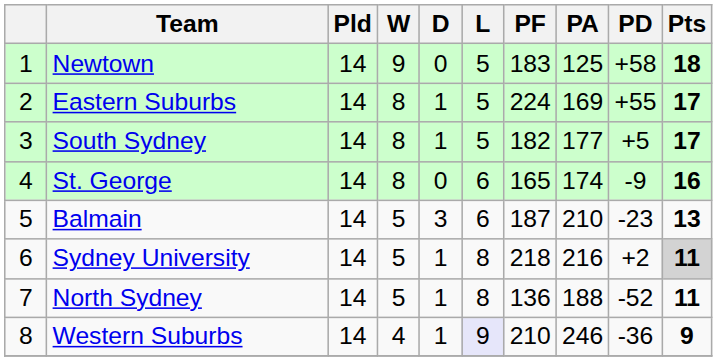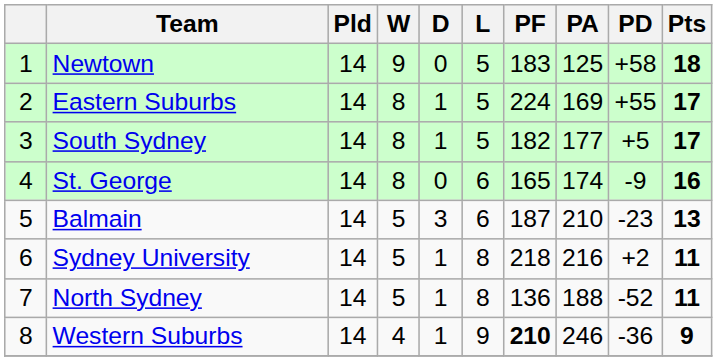Sydney University | Pts: lightgrey background -> no background
Western Suburbs | L: lavender background -> no background
Western Suburbs | PF: normal -> bold
